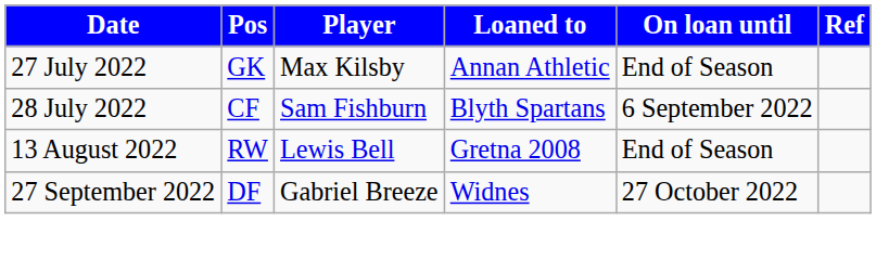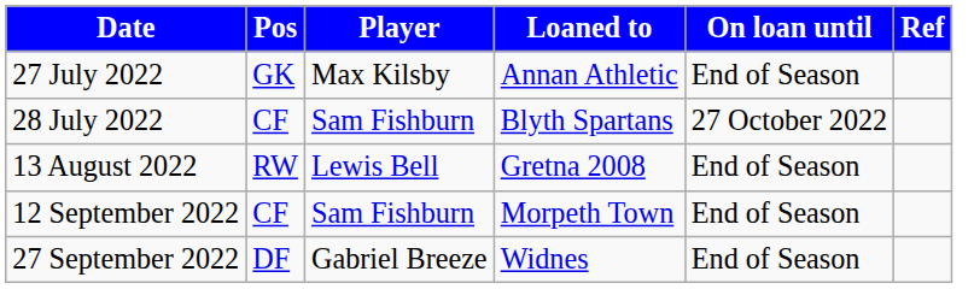28 July 2022 | On loan until: 6 September 2022 -> 27 October 2022
+ row: 12 September 2022 | CF | Sam Fishburn | Morpeth Town | End of Season
27 September 2022 | On loan until: 27 October 2022 -> End of Season
